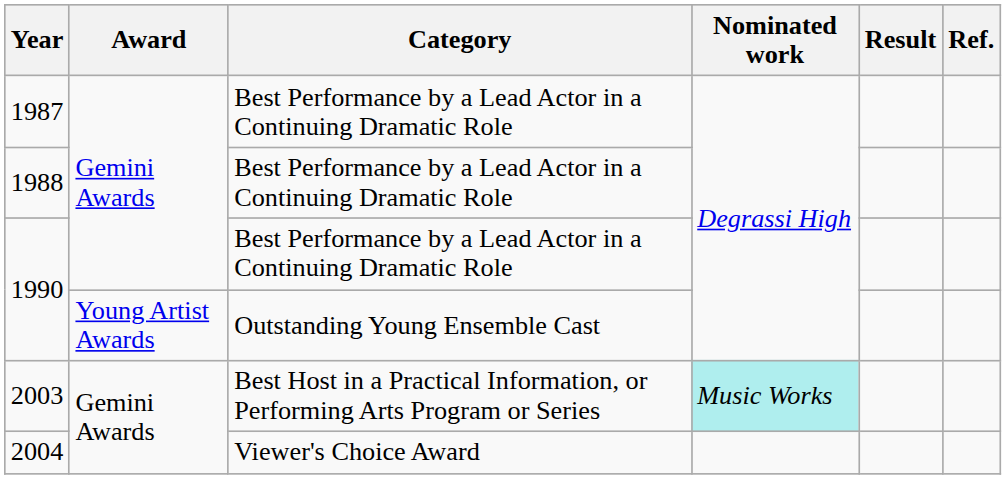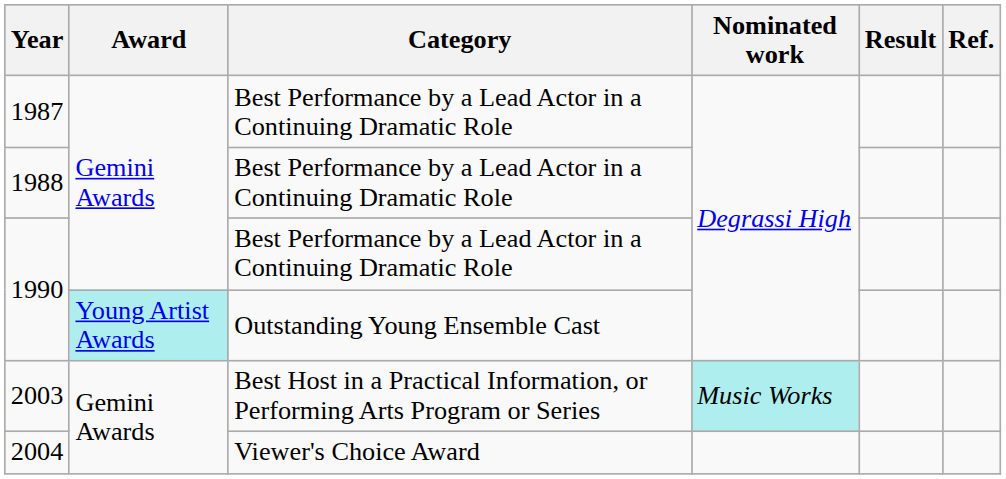1990 / Outstanding Young Ensemble Cast | Award: no background -> paleturquoise background
